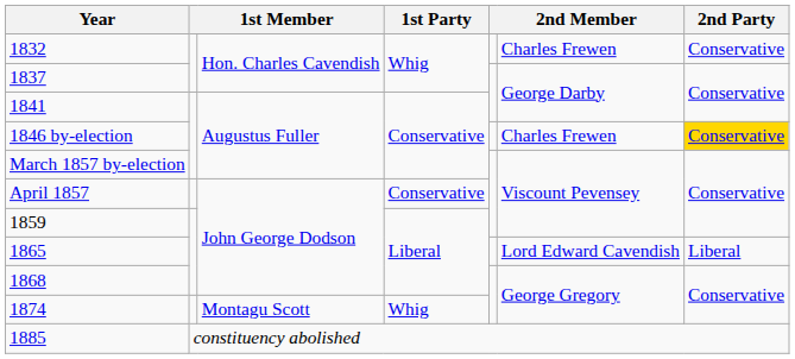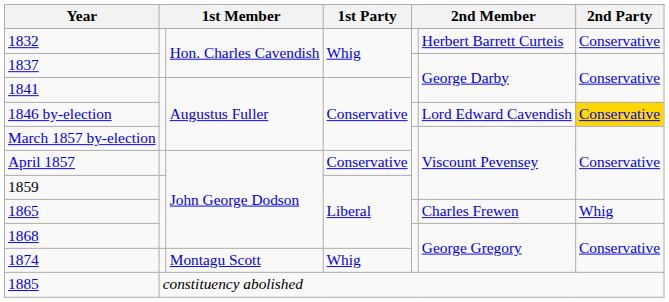1832 | column 6: Charles Frewen -> Herbert Barrett Curteis
1846 by-election | column 6: Charles Frewen -> Lord Edward Cavendish
1865 | column 6: Lord Edward Cavendish -> Charles Frewen
1865 | 2nd Party: Liberal -> Whig
